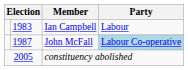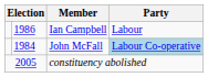Ian Campbell | column 2: 1983 -> 1986
John McFall | column 2: 1987 -> 1984
